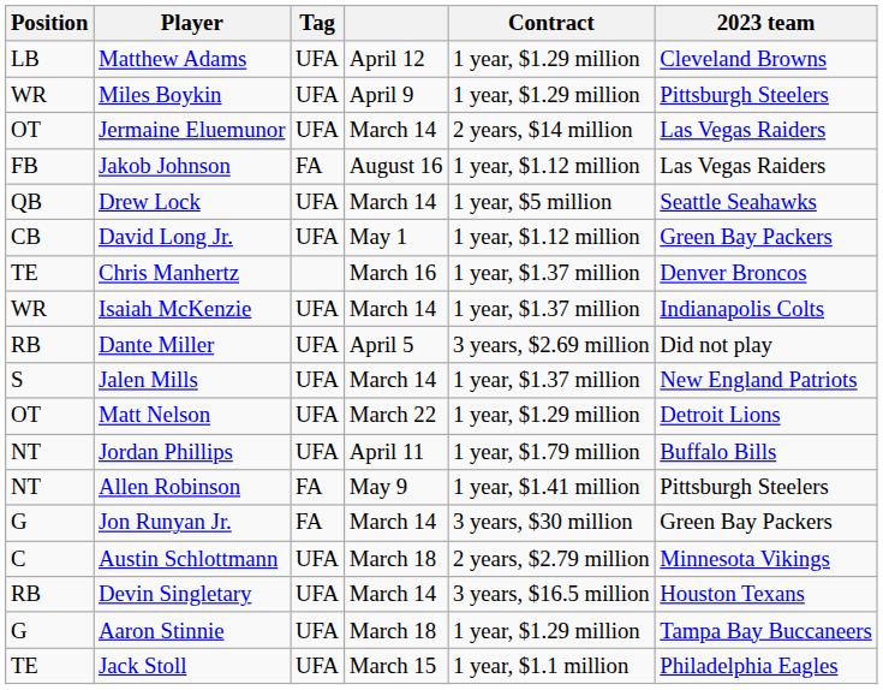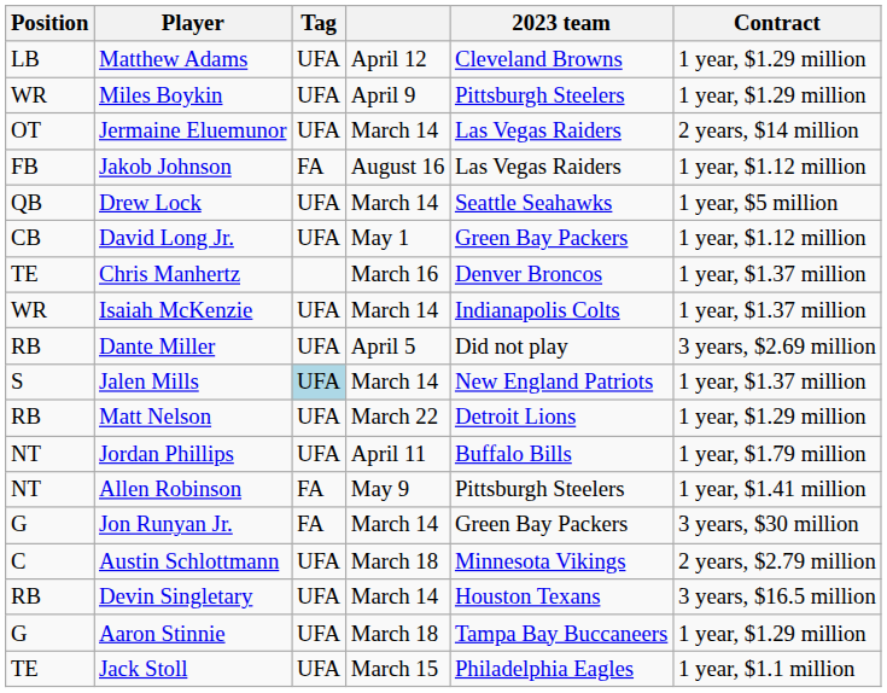columns swapped: 2023 team <-> Contract
Jalen Mills | Tag: no background -> lightblue background
Matt Nelson | Position: OT -> RB
